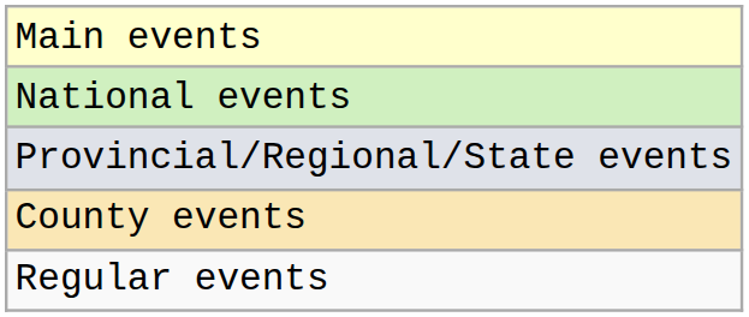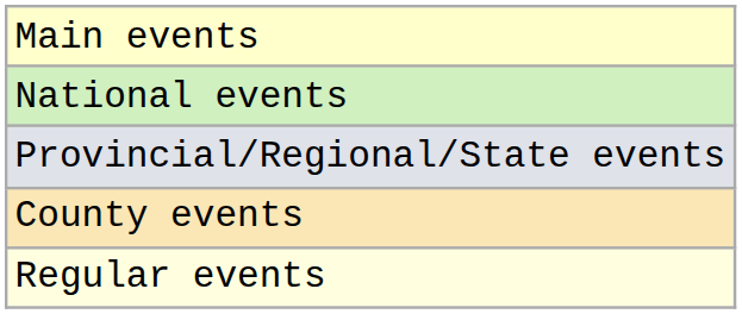row 5 | column 1: no background -> lightyellow background
